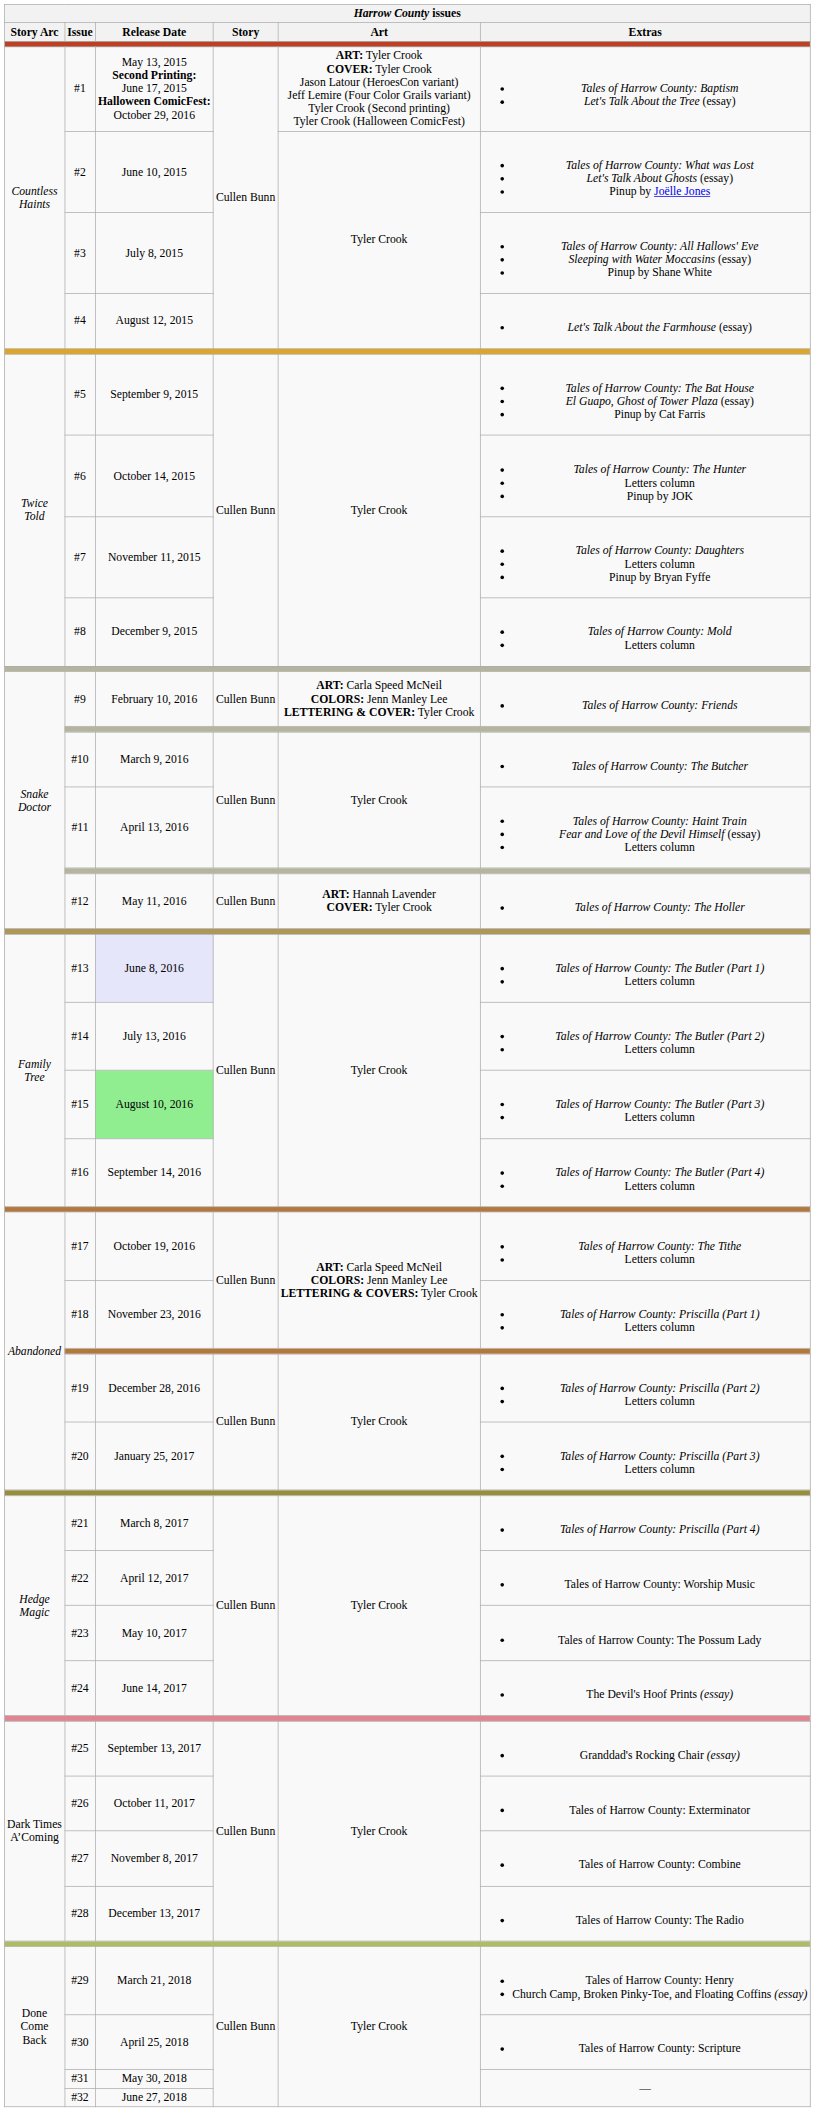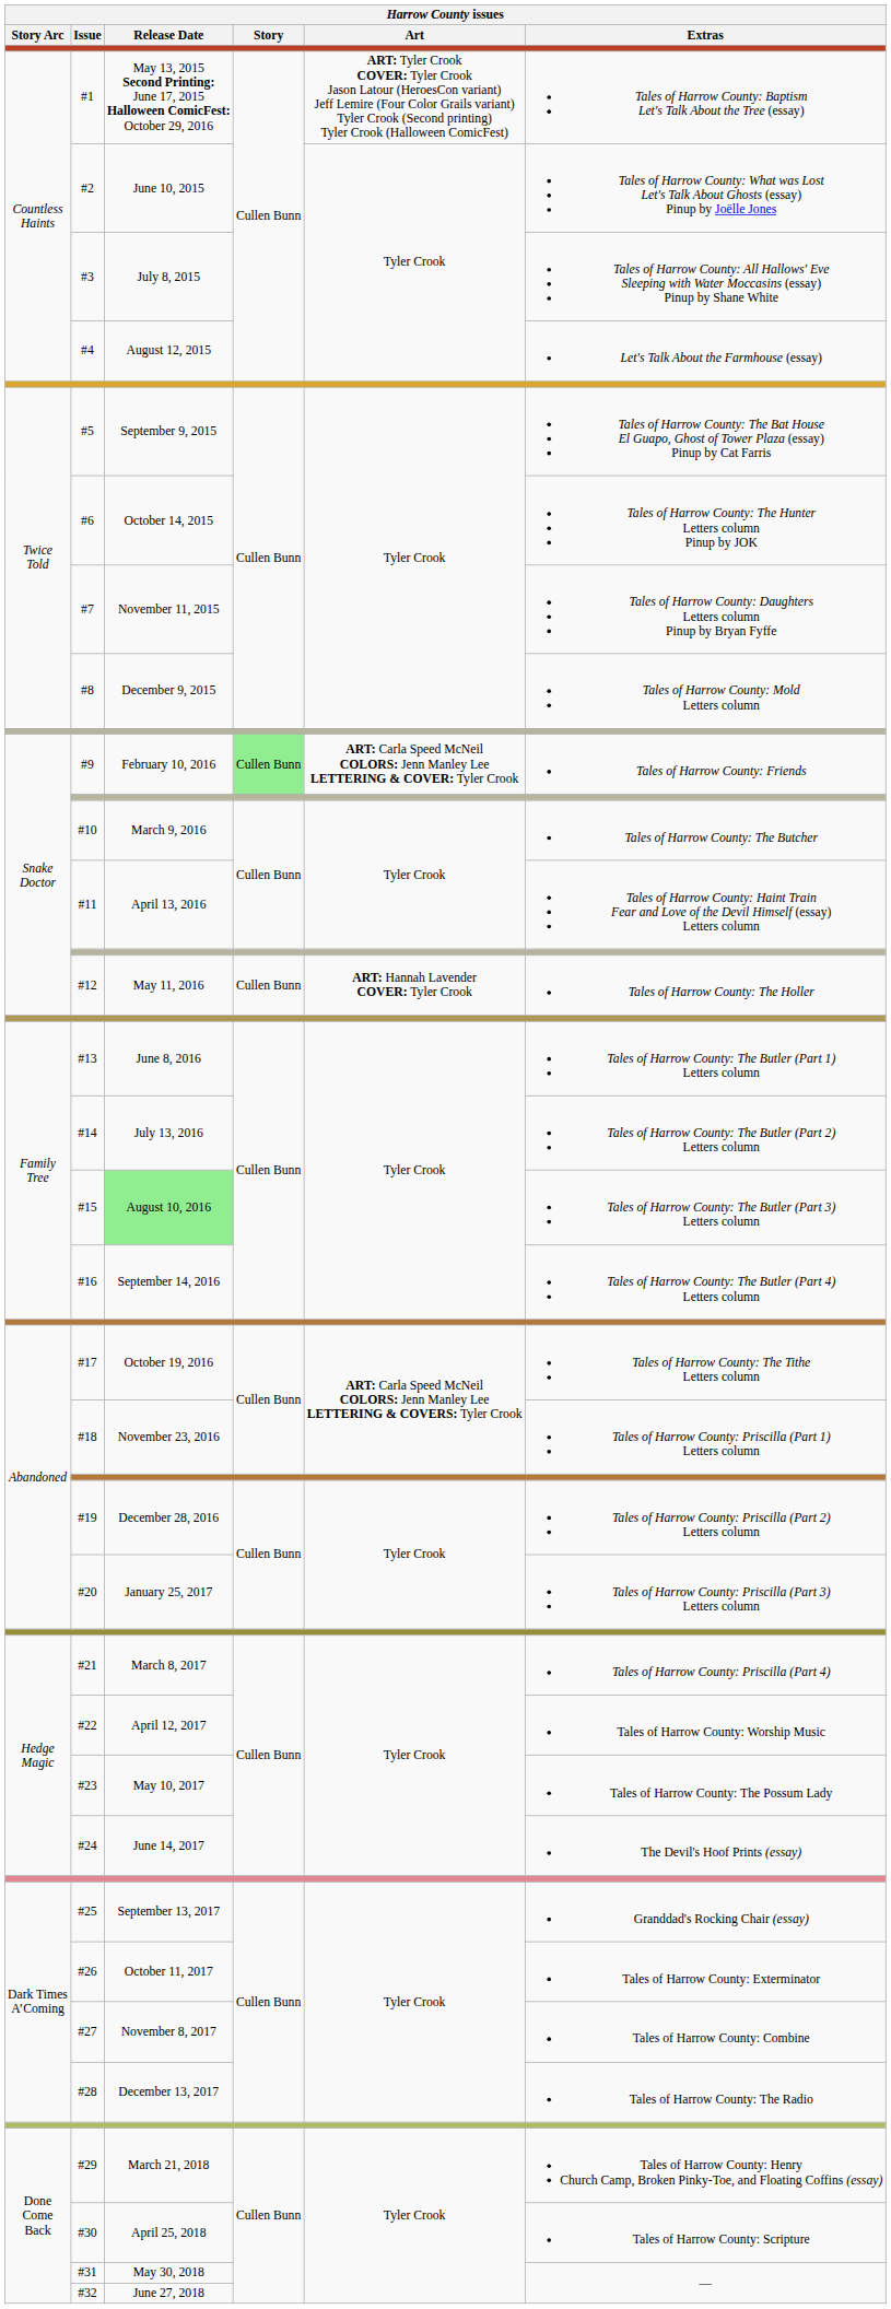#9 | Harrow County issues / Story: no background -> lightgreen background
#13 | Harrow County issues / Release Date: lavender background -> no background
